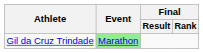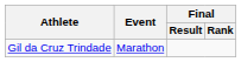Gil da Cruz Trindade | Event: lightgreen background -> no background
